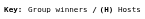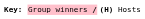Key: | column 2: no background -> pink background
